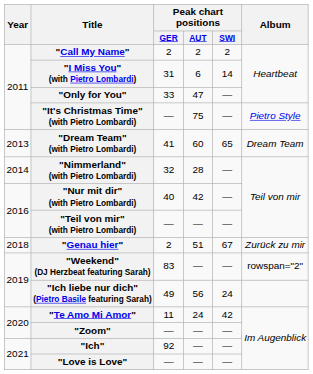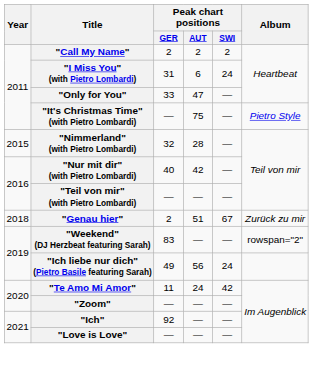"I Miss You" (with Pietro Lombardi) | Peak chart positions / SWI: 14 -> 24
- row: 2013 | "Dream Team" (with Pietro Lombardi) | 41 | 60 | 65 | Dream Team
"Nimmerland" (with Pietro Lombardi) | Year: 2014 -> 2015
